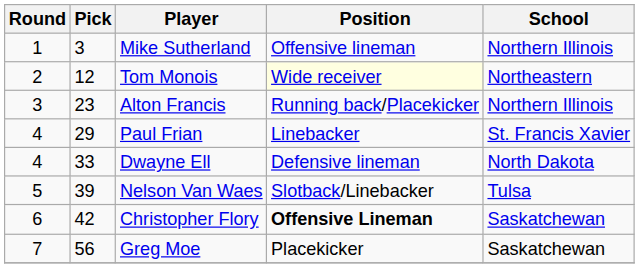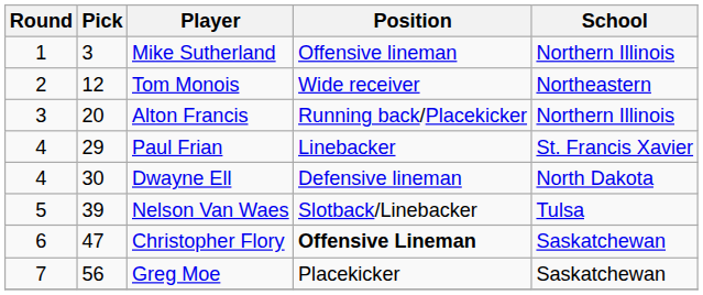Tom Monois | Position: lightyellow background -> no background
Alton Francis | Pick: 23 -> 20
Dwayne Ell | Pick: 33 -> 30
Christopher Flory | Pick: 42 -> 47
